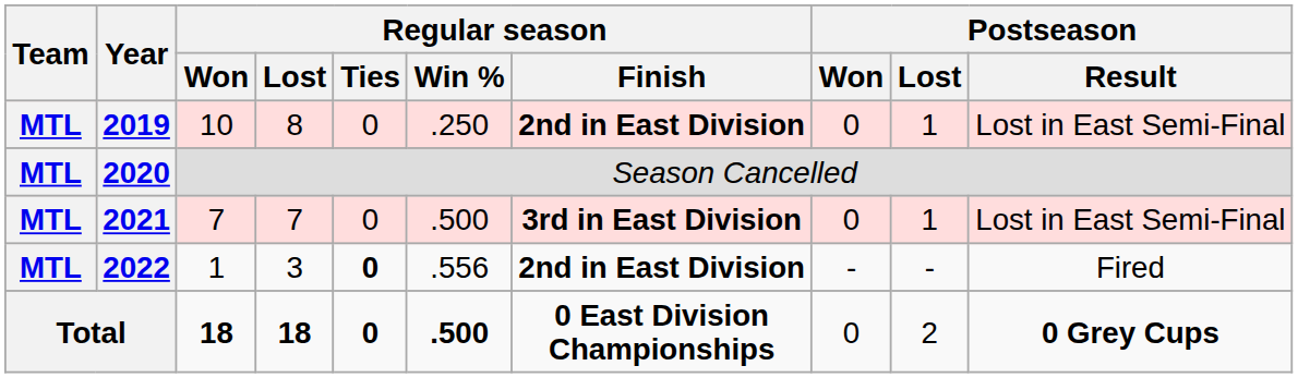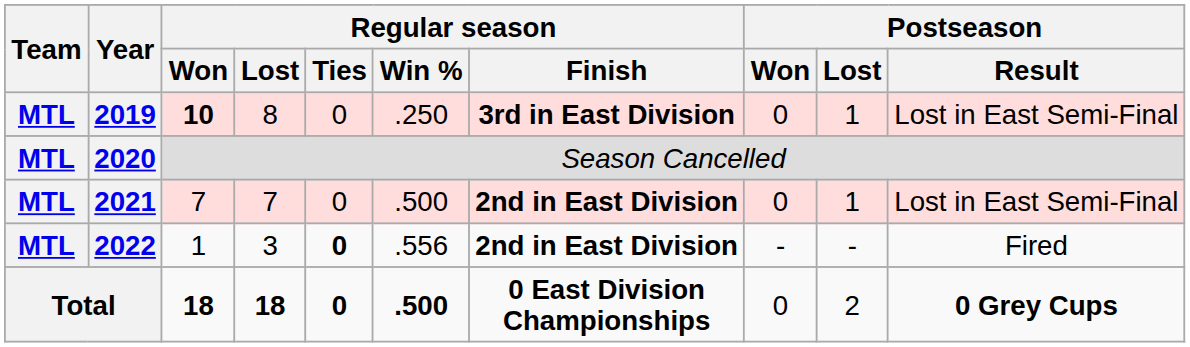2019 | Regular season / Won: normal -> bold
2019 | Regular season / Finish: 2nd in East Division -> 3rd in East Division
2021 | Regular season / Finish: 3rd in East Division -> 2nd in East Division
